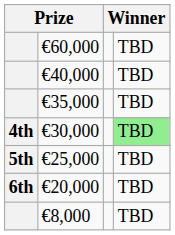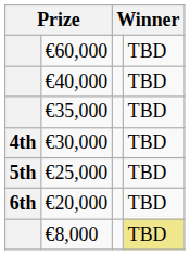€30,000 | column 4: lightgreen background -> no background
€8,000 | column 4: no background -> khaki background
